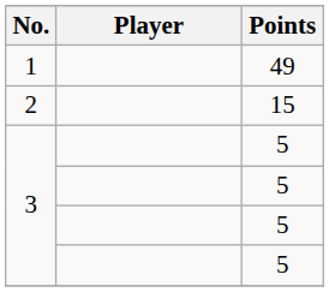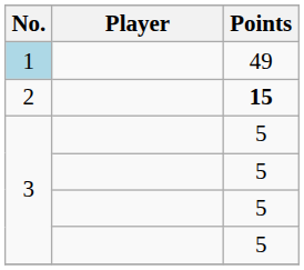1 | No.: no background -> lightblue background
2 | Points: normal -> bold
